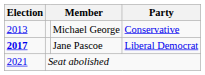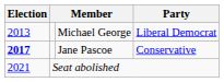Michael George | Party: Conservative -> Liberal Democrat
Jane Pascoe | Party: Liberal Democrat -> Conservative
